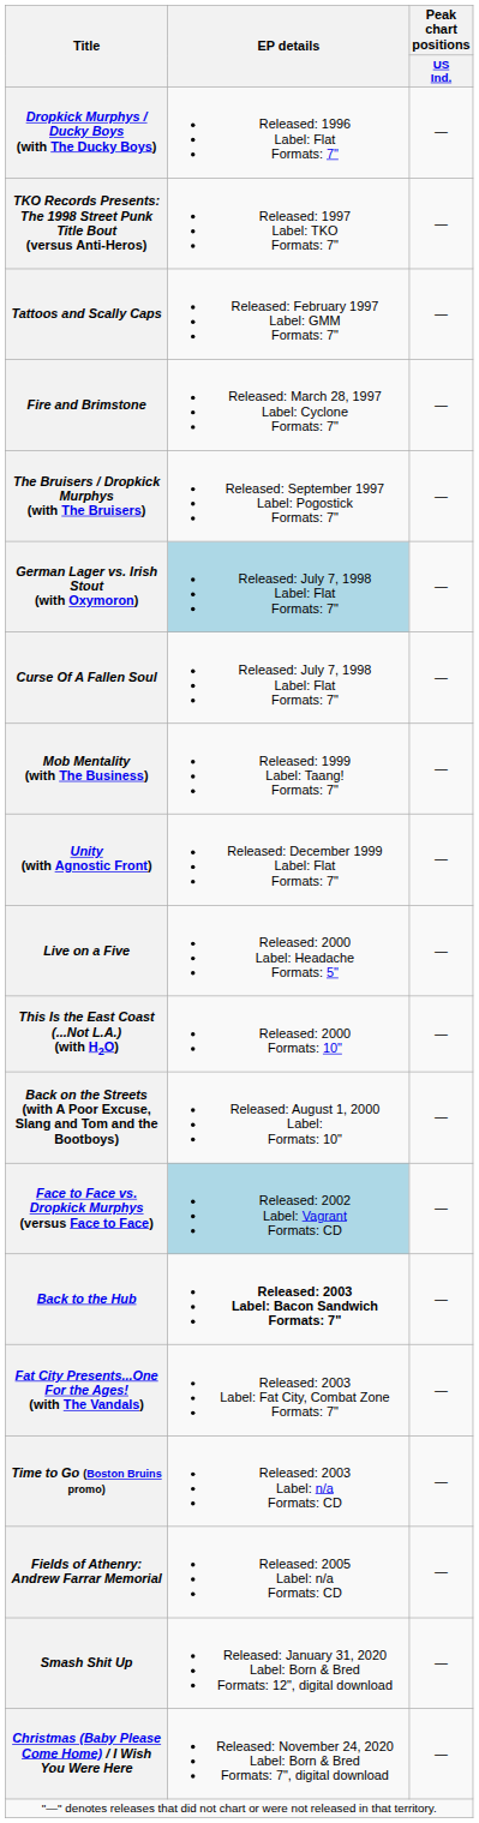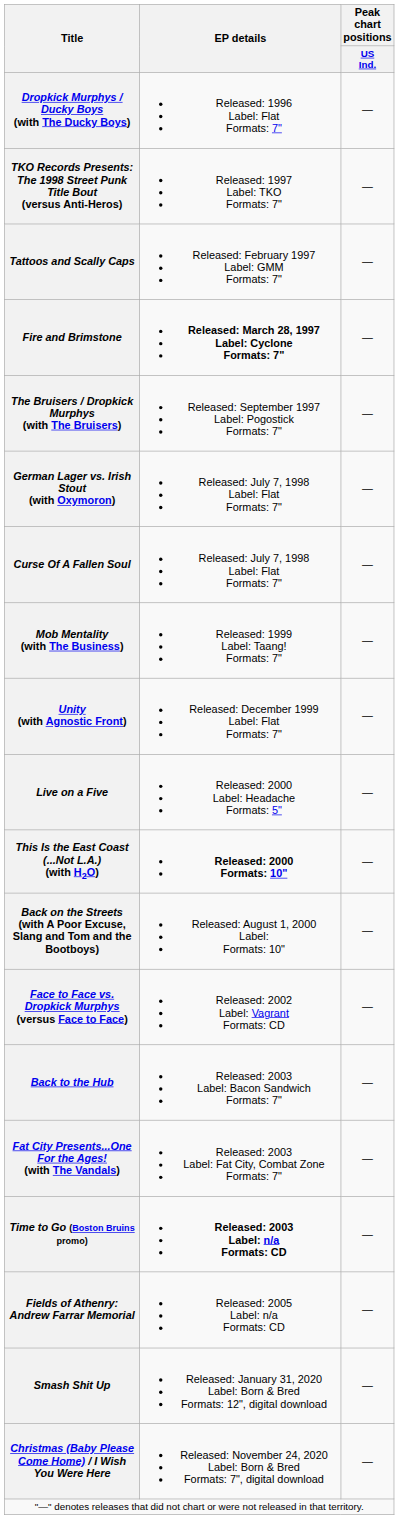Fire and Brimstone | EP details: normal -> bold
German Lager vs. Irish Stout (with Oxymoron) | EP details: lightblue background -> no background
This Is the East Coast (...Not L.A.) (with H2O) | EP details: normal -> bold
Face to Face vs. Dropkick Murphys (versus Face to Face) | EP details: lightblue background -> no background
Back to the Hub | EP details: bold -> normal
Time to Go (Boston Bruins promo) | EP details: normal -> bold
